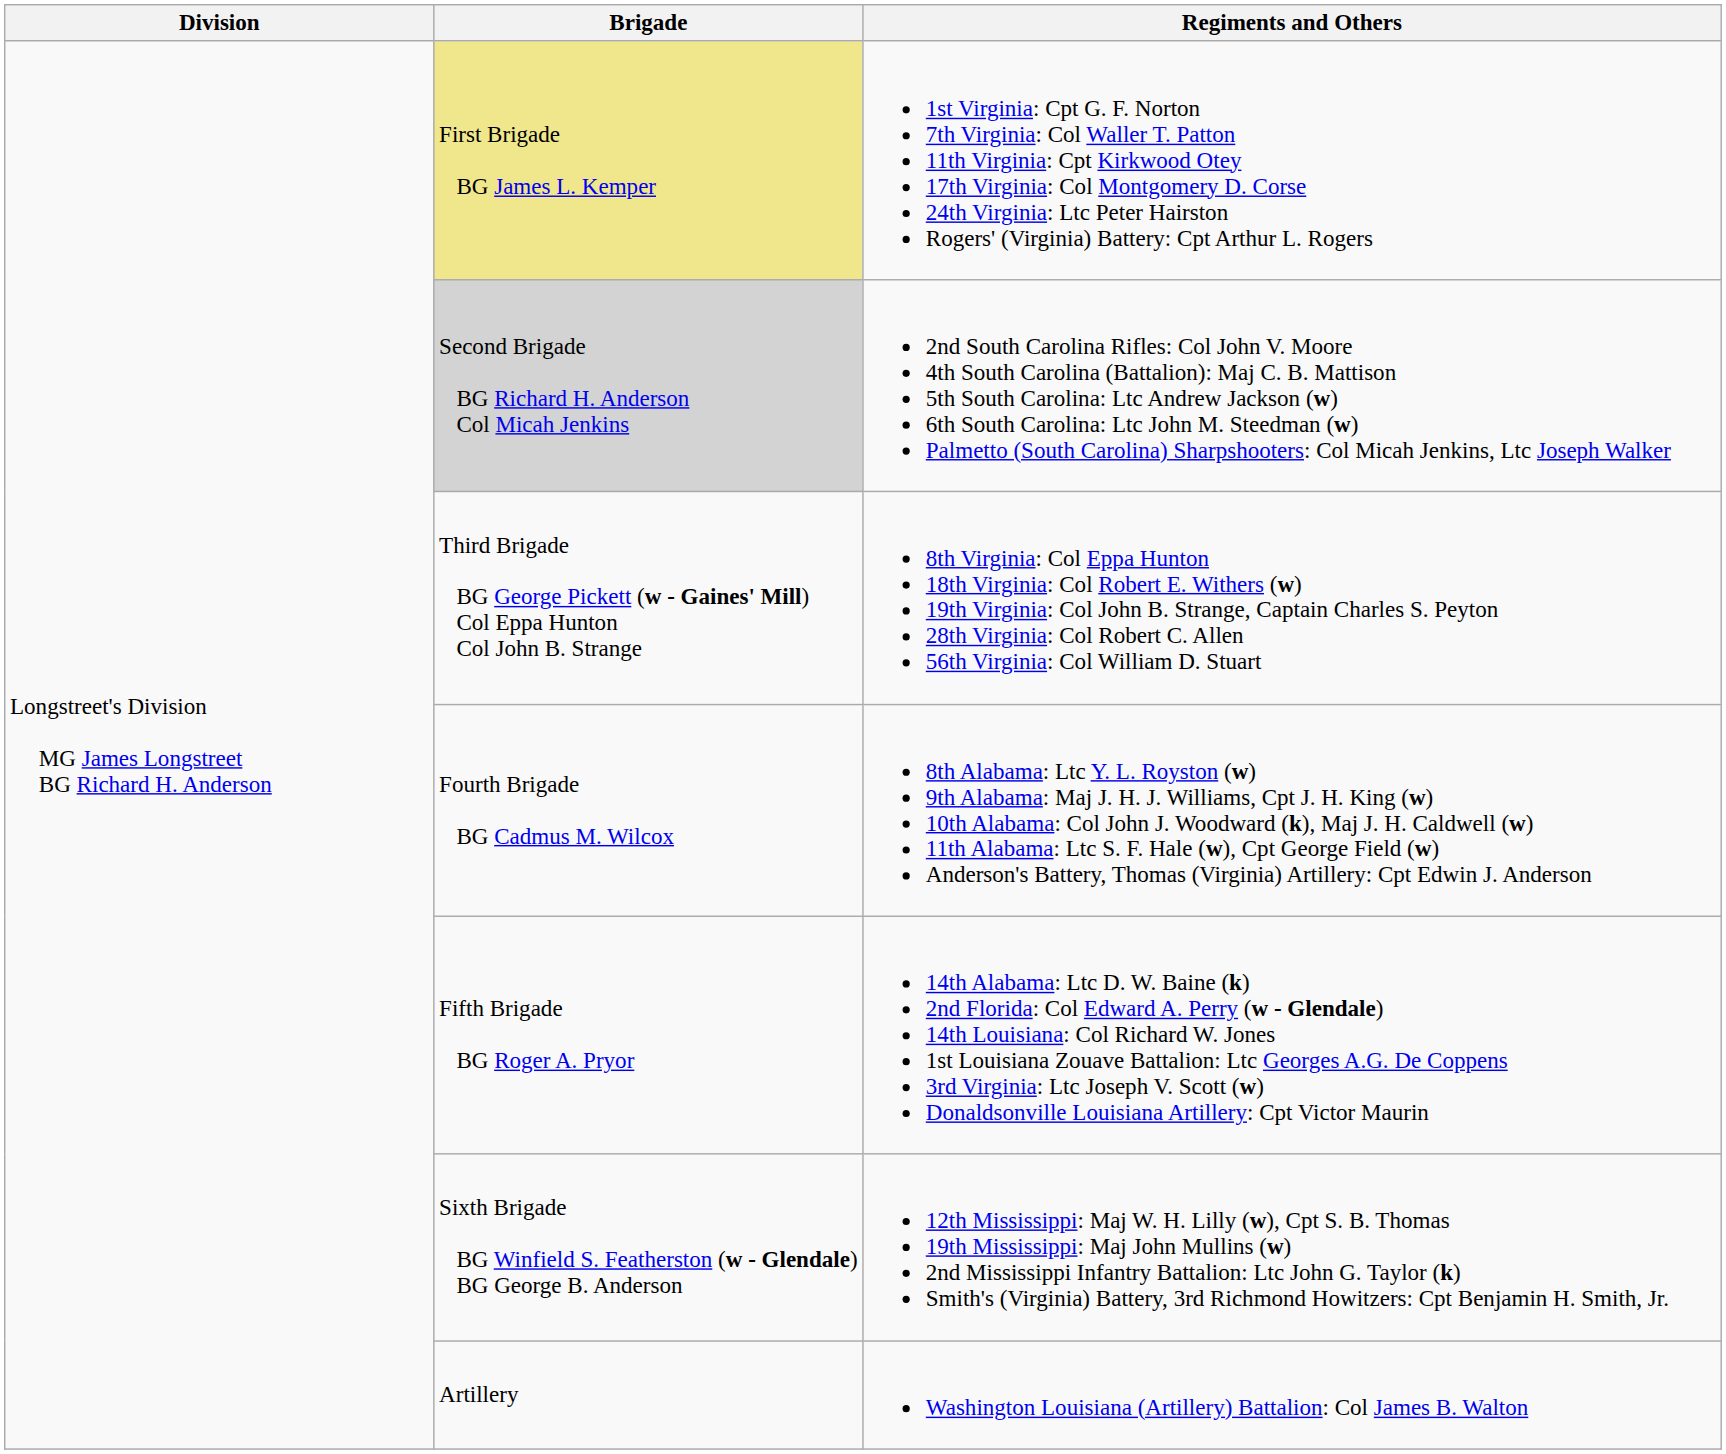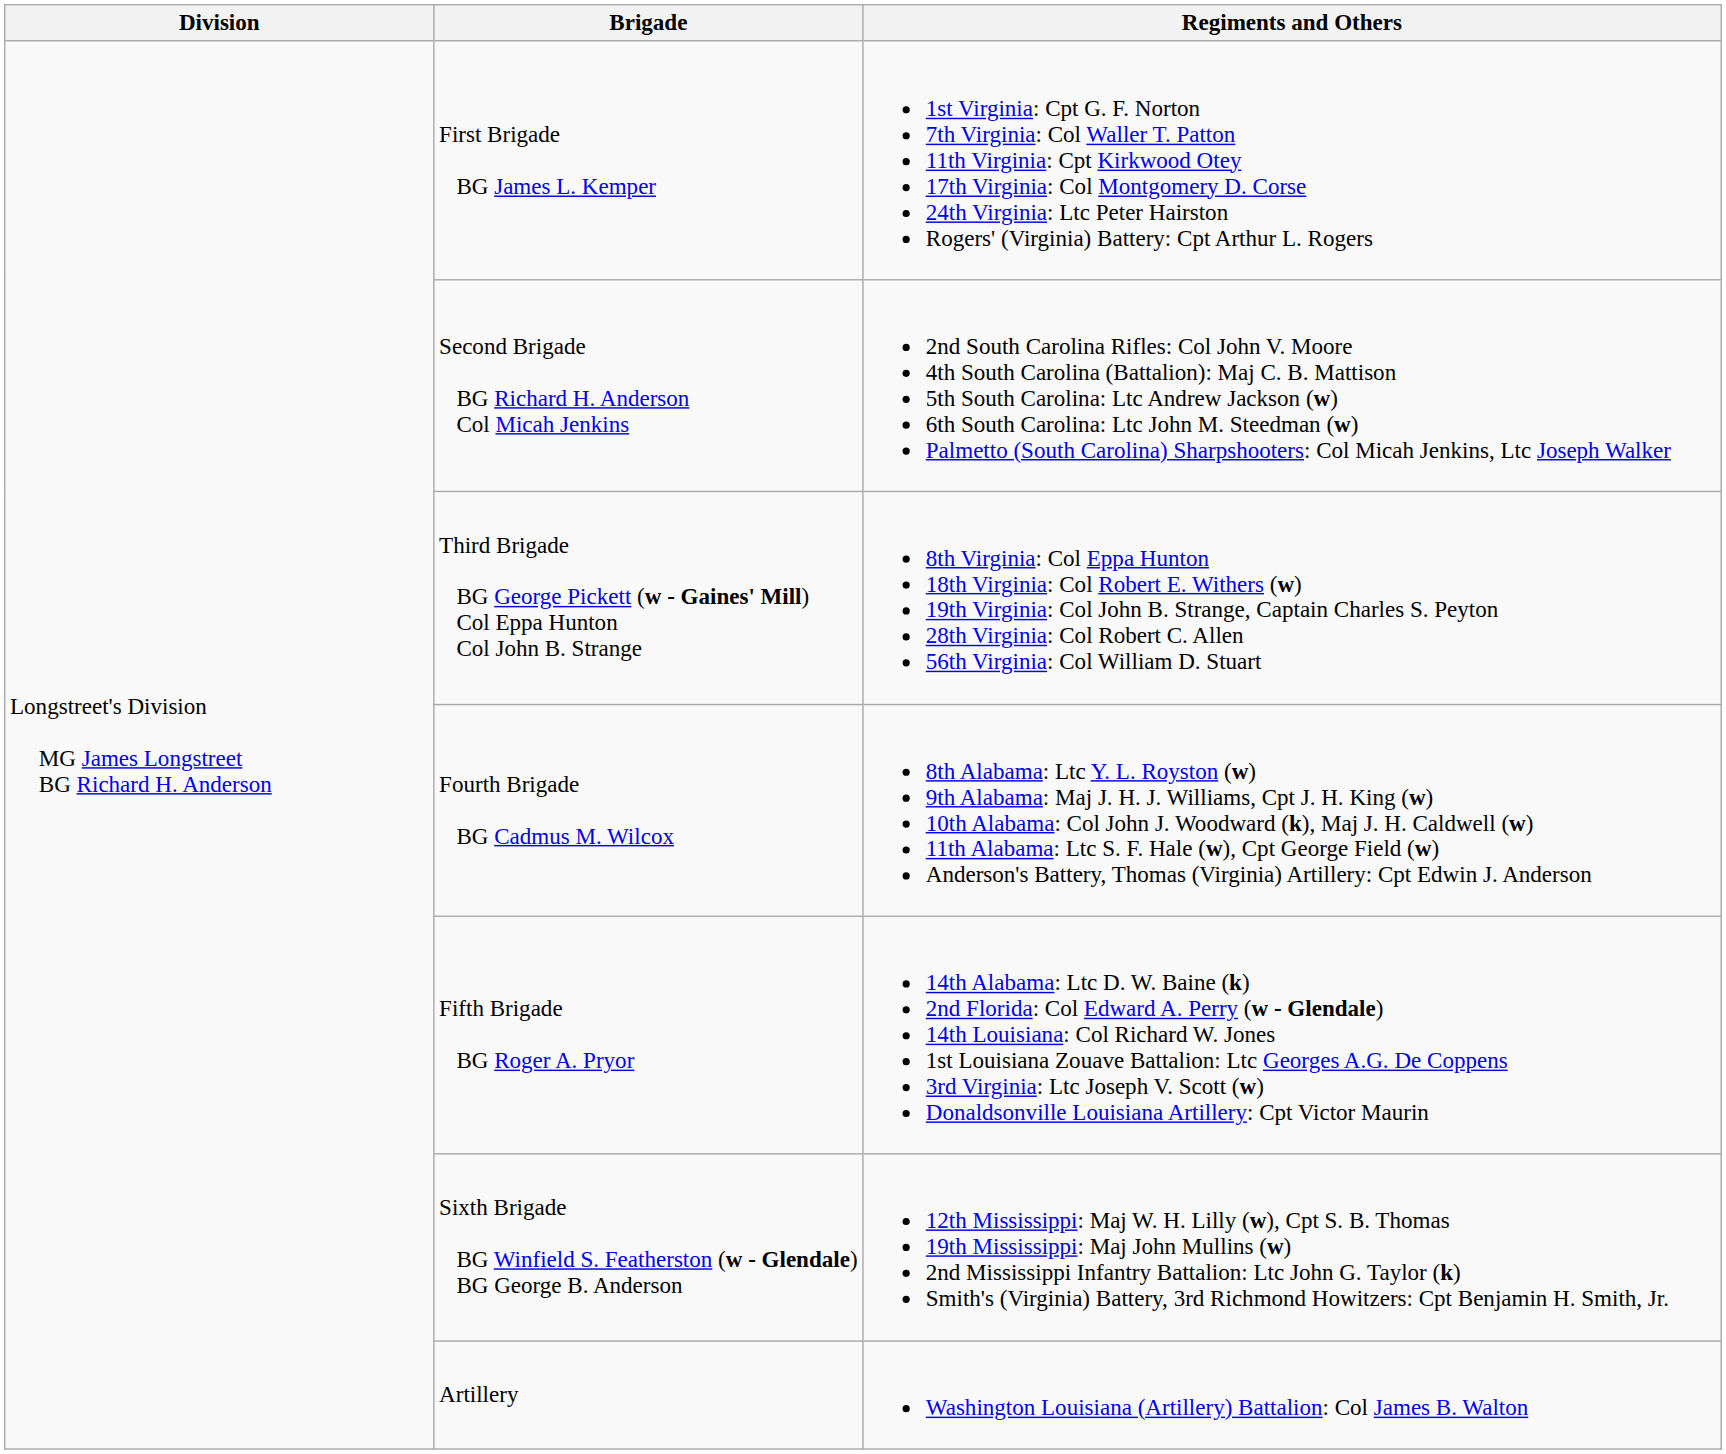First Brigade BG James L. Kemper | Brigade: khaki background -> no background
Second Brigade BG Richard H. Anderson Col Micah Jenkins | Brigade: lightgrey background -> no background
